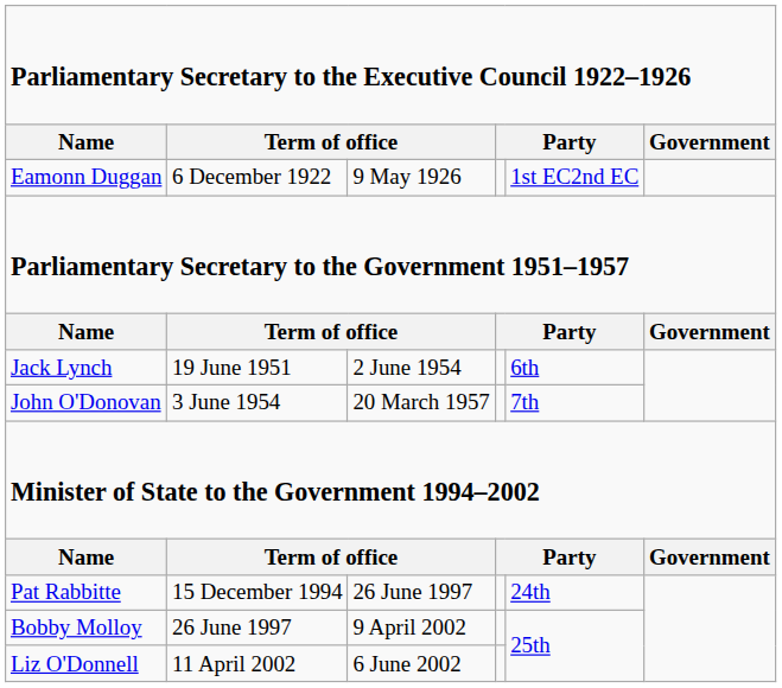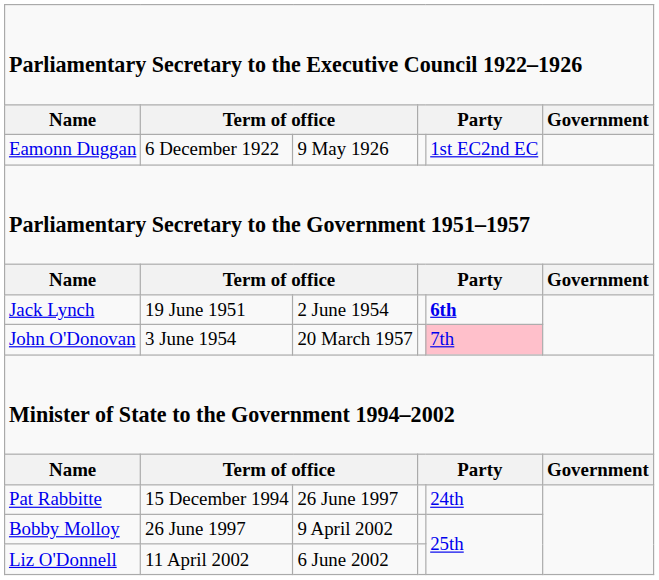Jack Lynch | column 5: normal -> bold
John O'Donovan | column 5: no background -> pink background
